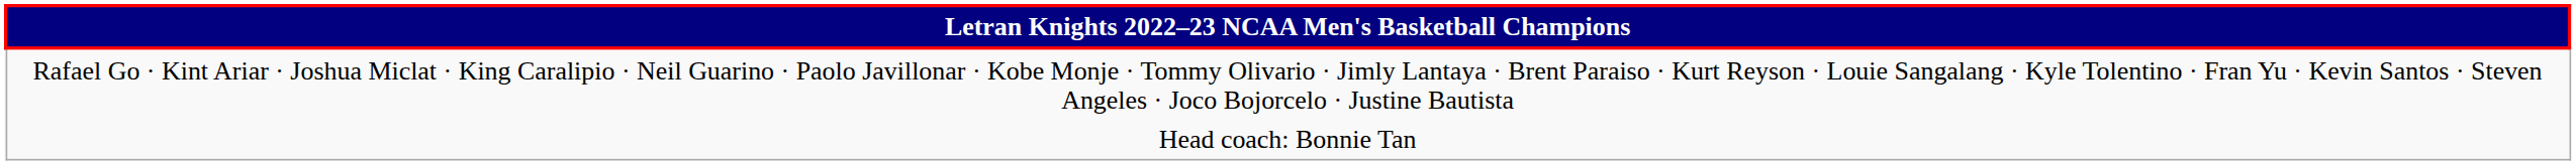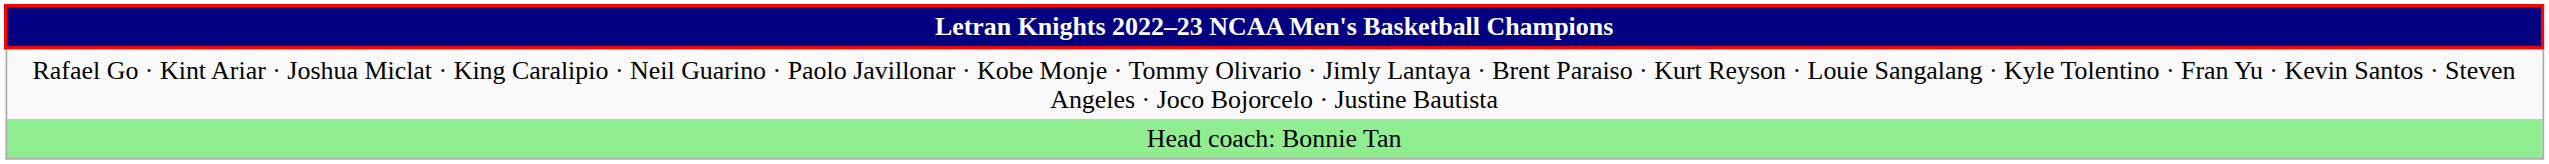row 3 | column 1: no background -> lightgreen background
